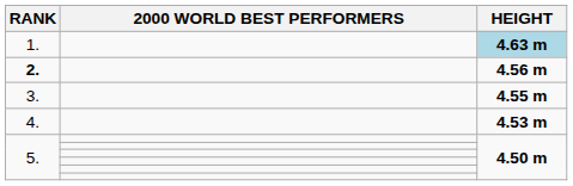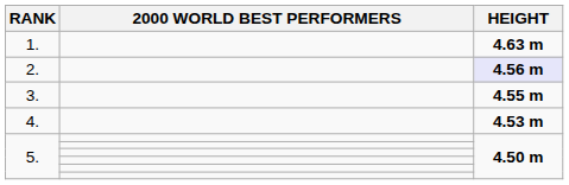1. | HEIGHT: lightblue background -> no background
2. | RANK: bold -> normal
2. | HEIGHT: no background -> lavender background
